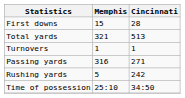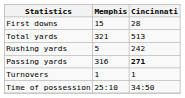rows swapped: Rushing yards <-> Turnovers
Passing yards | Cincinnati: normal -> bold
